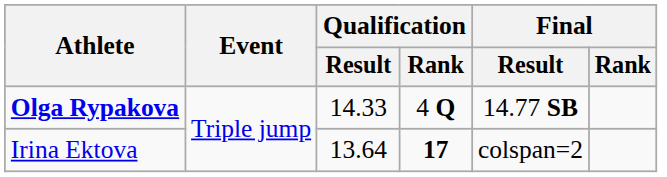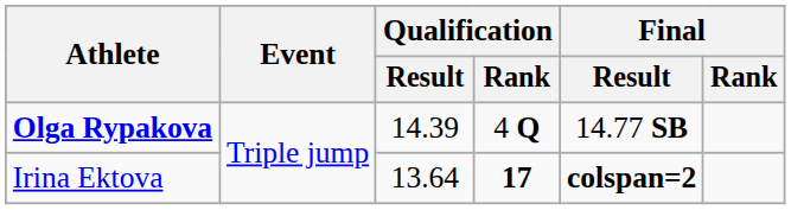Olga Rypakova | Qualification / Result: 14.33 -> 14.39
Irina Ektova | Final / Result: normal -> bold
